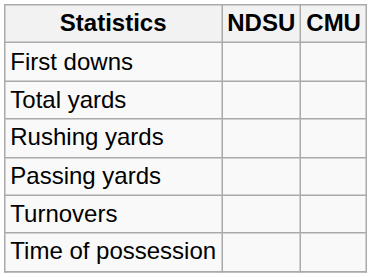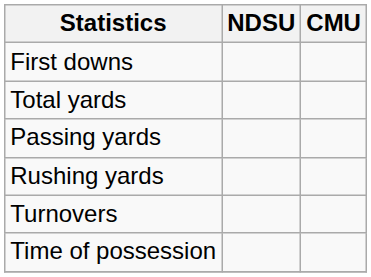rows swapped: Rushing yards <-> Passing yards
